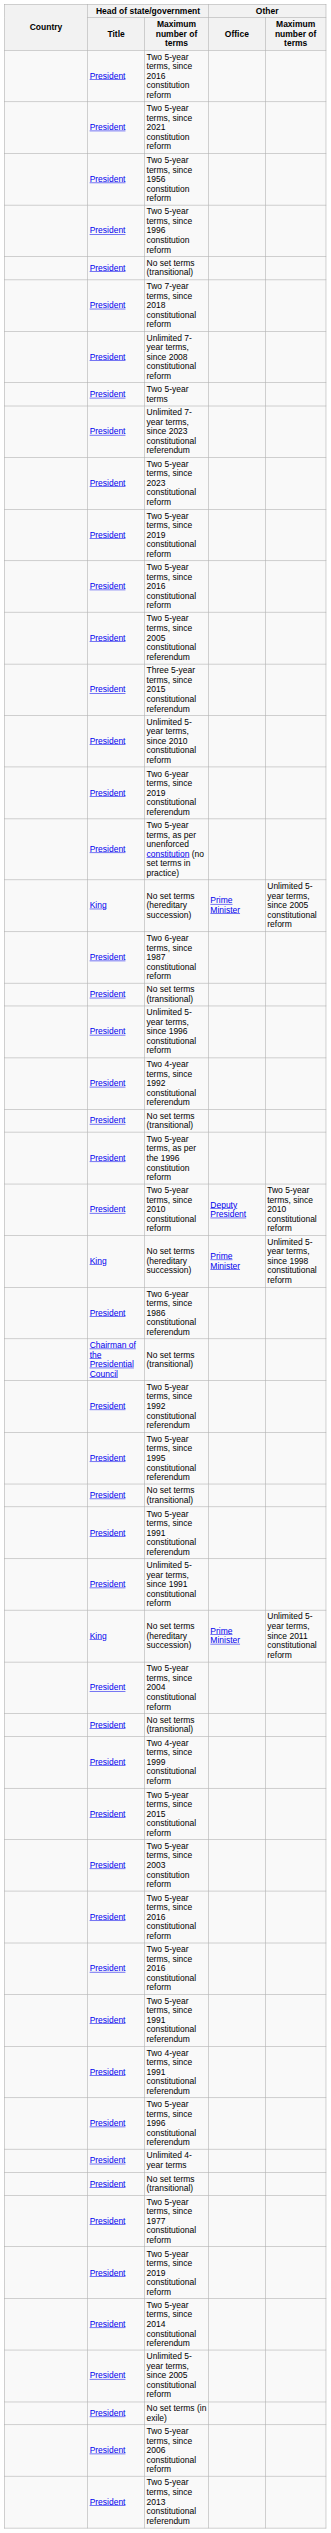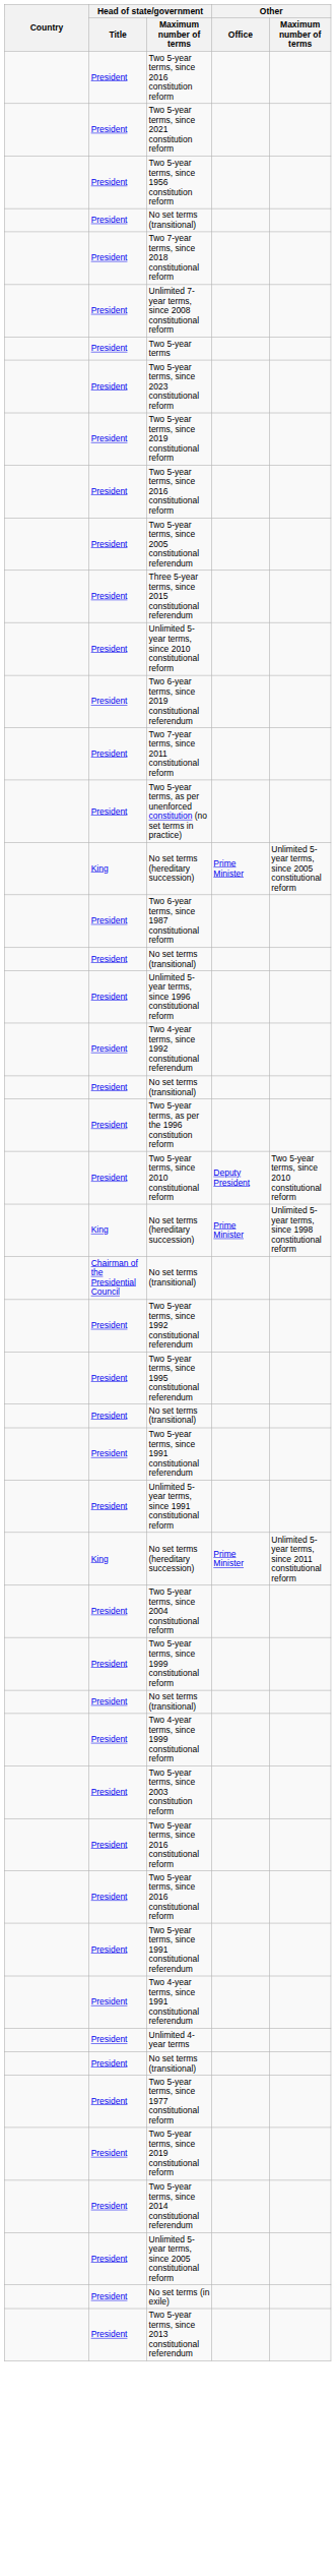- row: President | Two 5-year terms, since 1996 constitution reform
- row: President | Unlimited 7-year terms, since 2023 constitutional referendum
+ row: President | Two 7-year terms, since 2011 constitutional reform
- row: President | Two 6-year terms, since 1986 constitutional referendum
+ row: President | Two 5-year terms, since 1999 constitutional reform
- row: President | Two 5-year terms, since 2015 constitutional reform
- row: President | Two 5-year terms, since 1996 constitutional referendum
- row: President | Two 5-year terms, since 2006 constitutional reform
